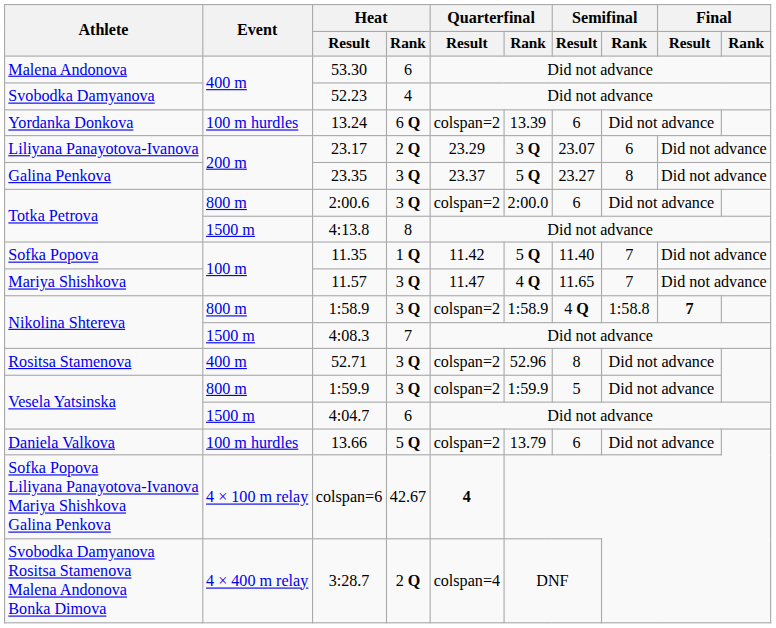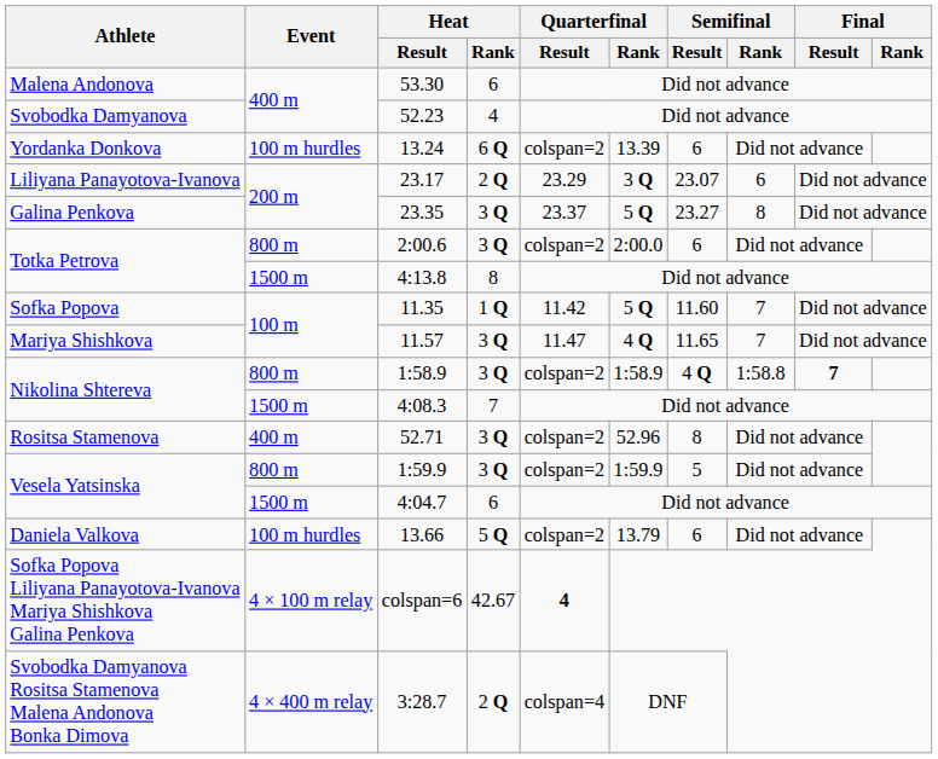11.35 | Semifinal / Result: 11.40 -> 11.60
